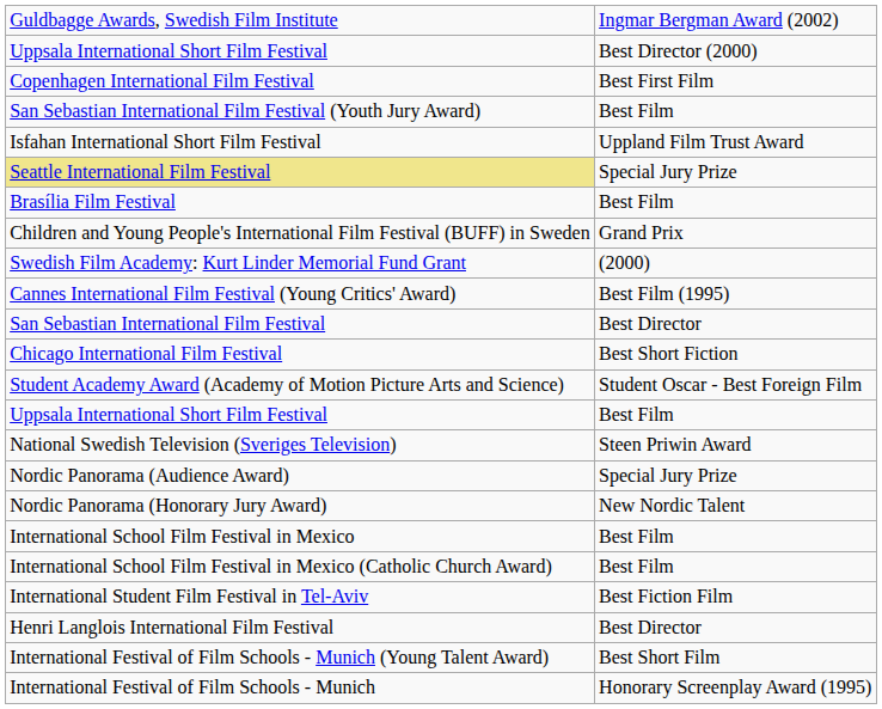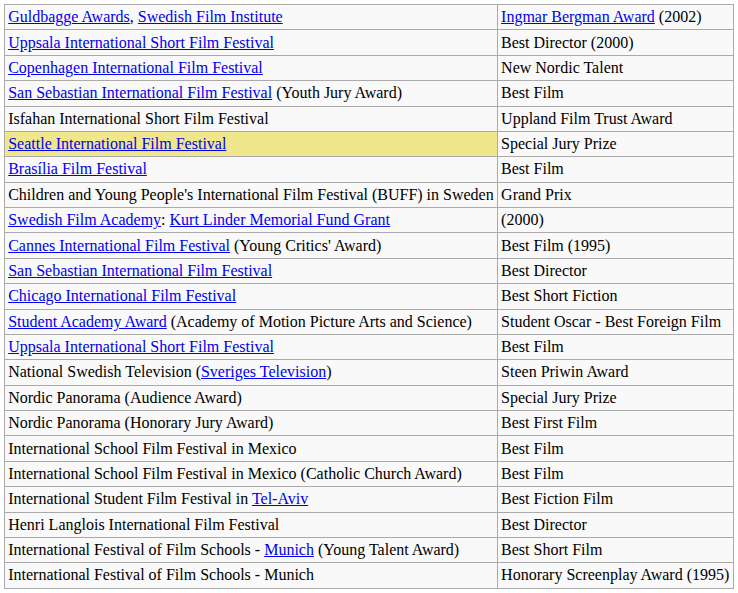row 3 | column 2: Best First Film -> New Nordic Talent
row 17 | column 2: New Nordic Talent -> Best First Film
